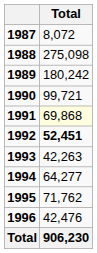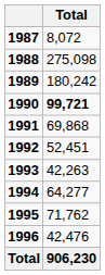1990 | Total: normal -> bold
1991 | Total: lightyellow background -> no background
1992 | Total: bold -> normal
